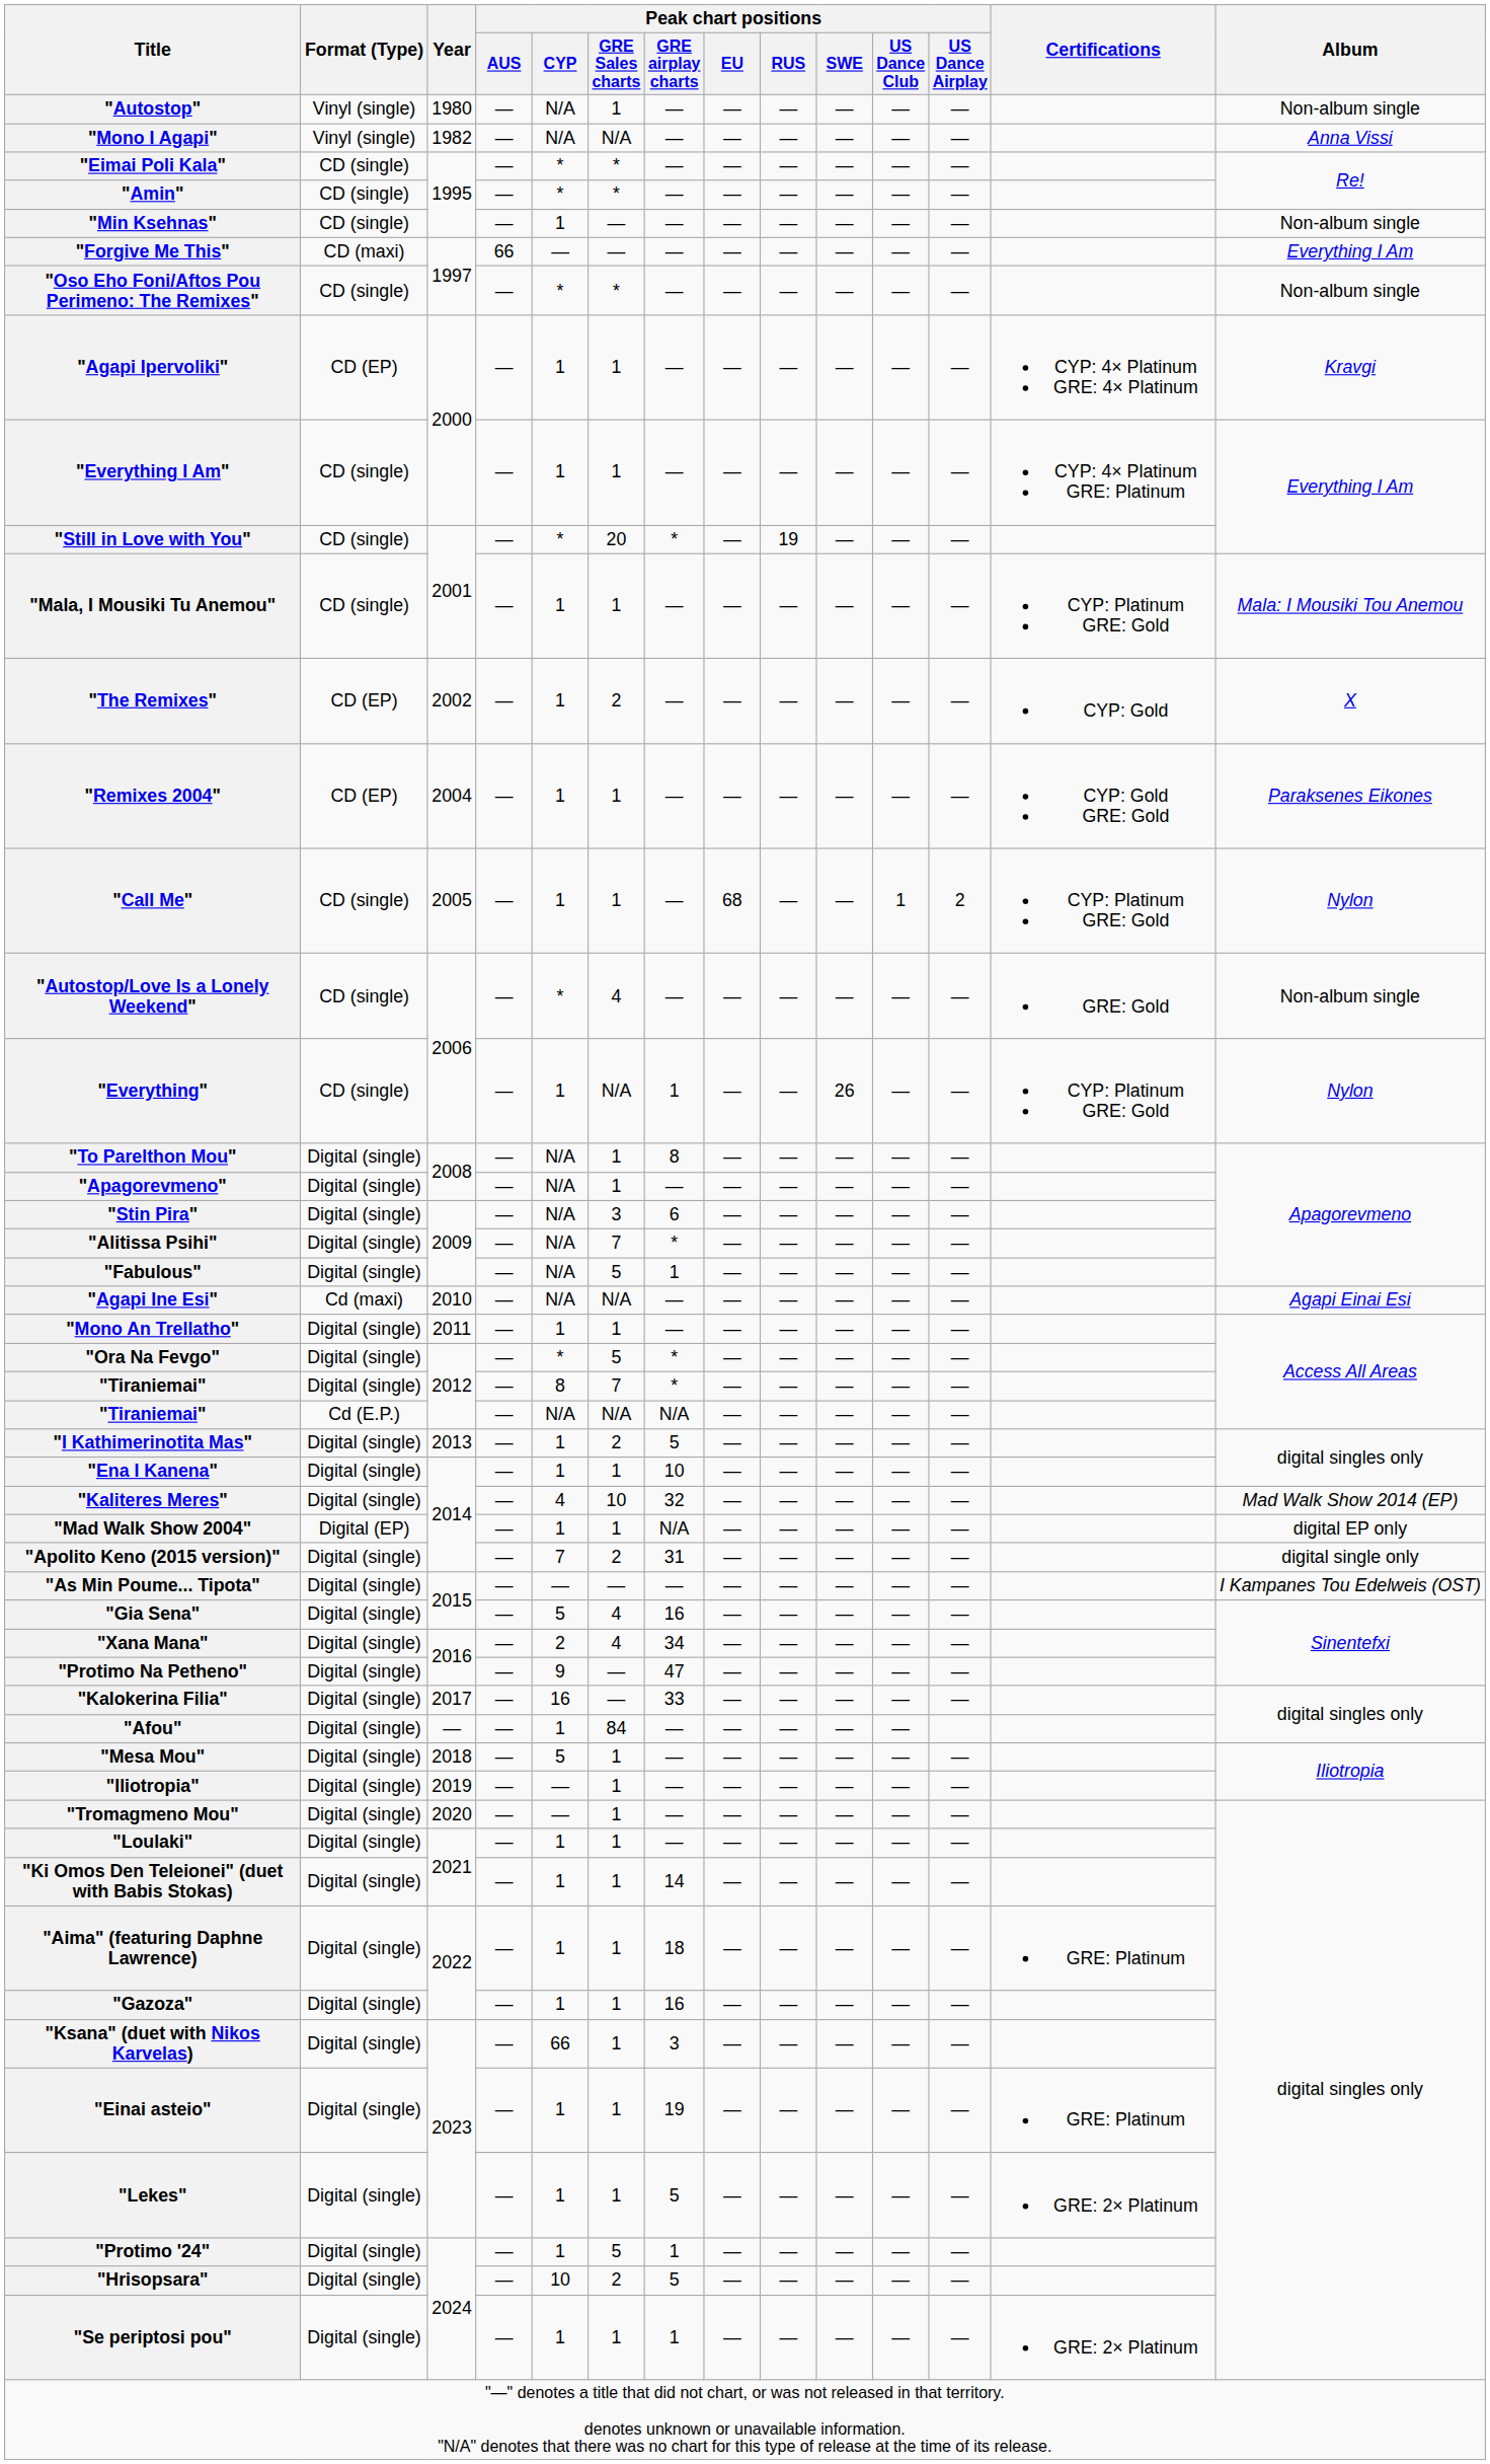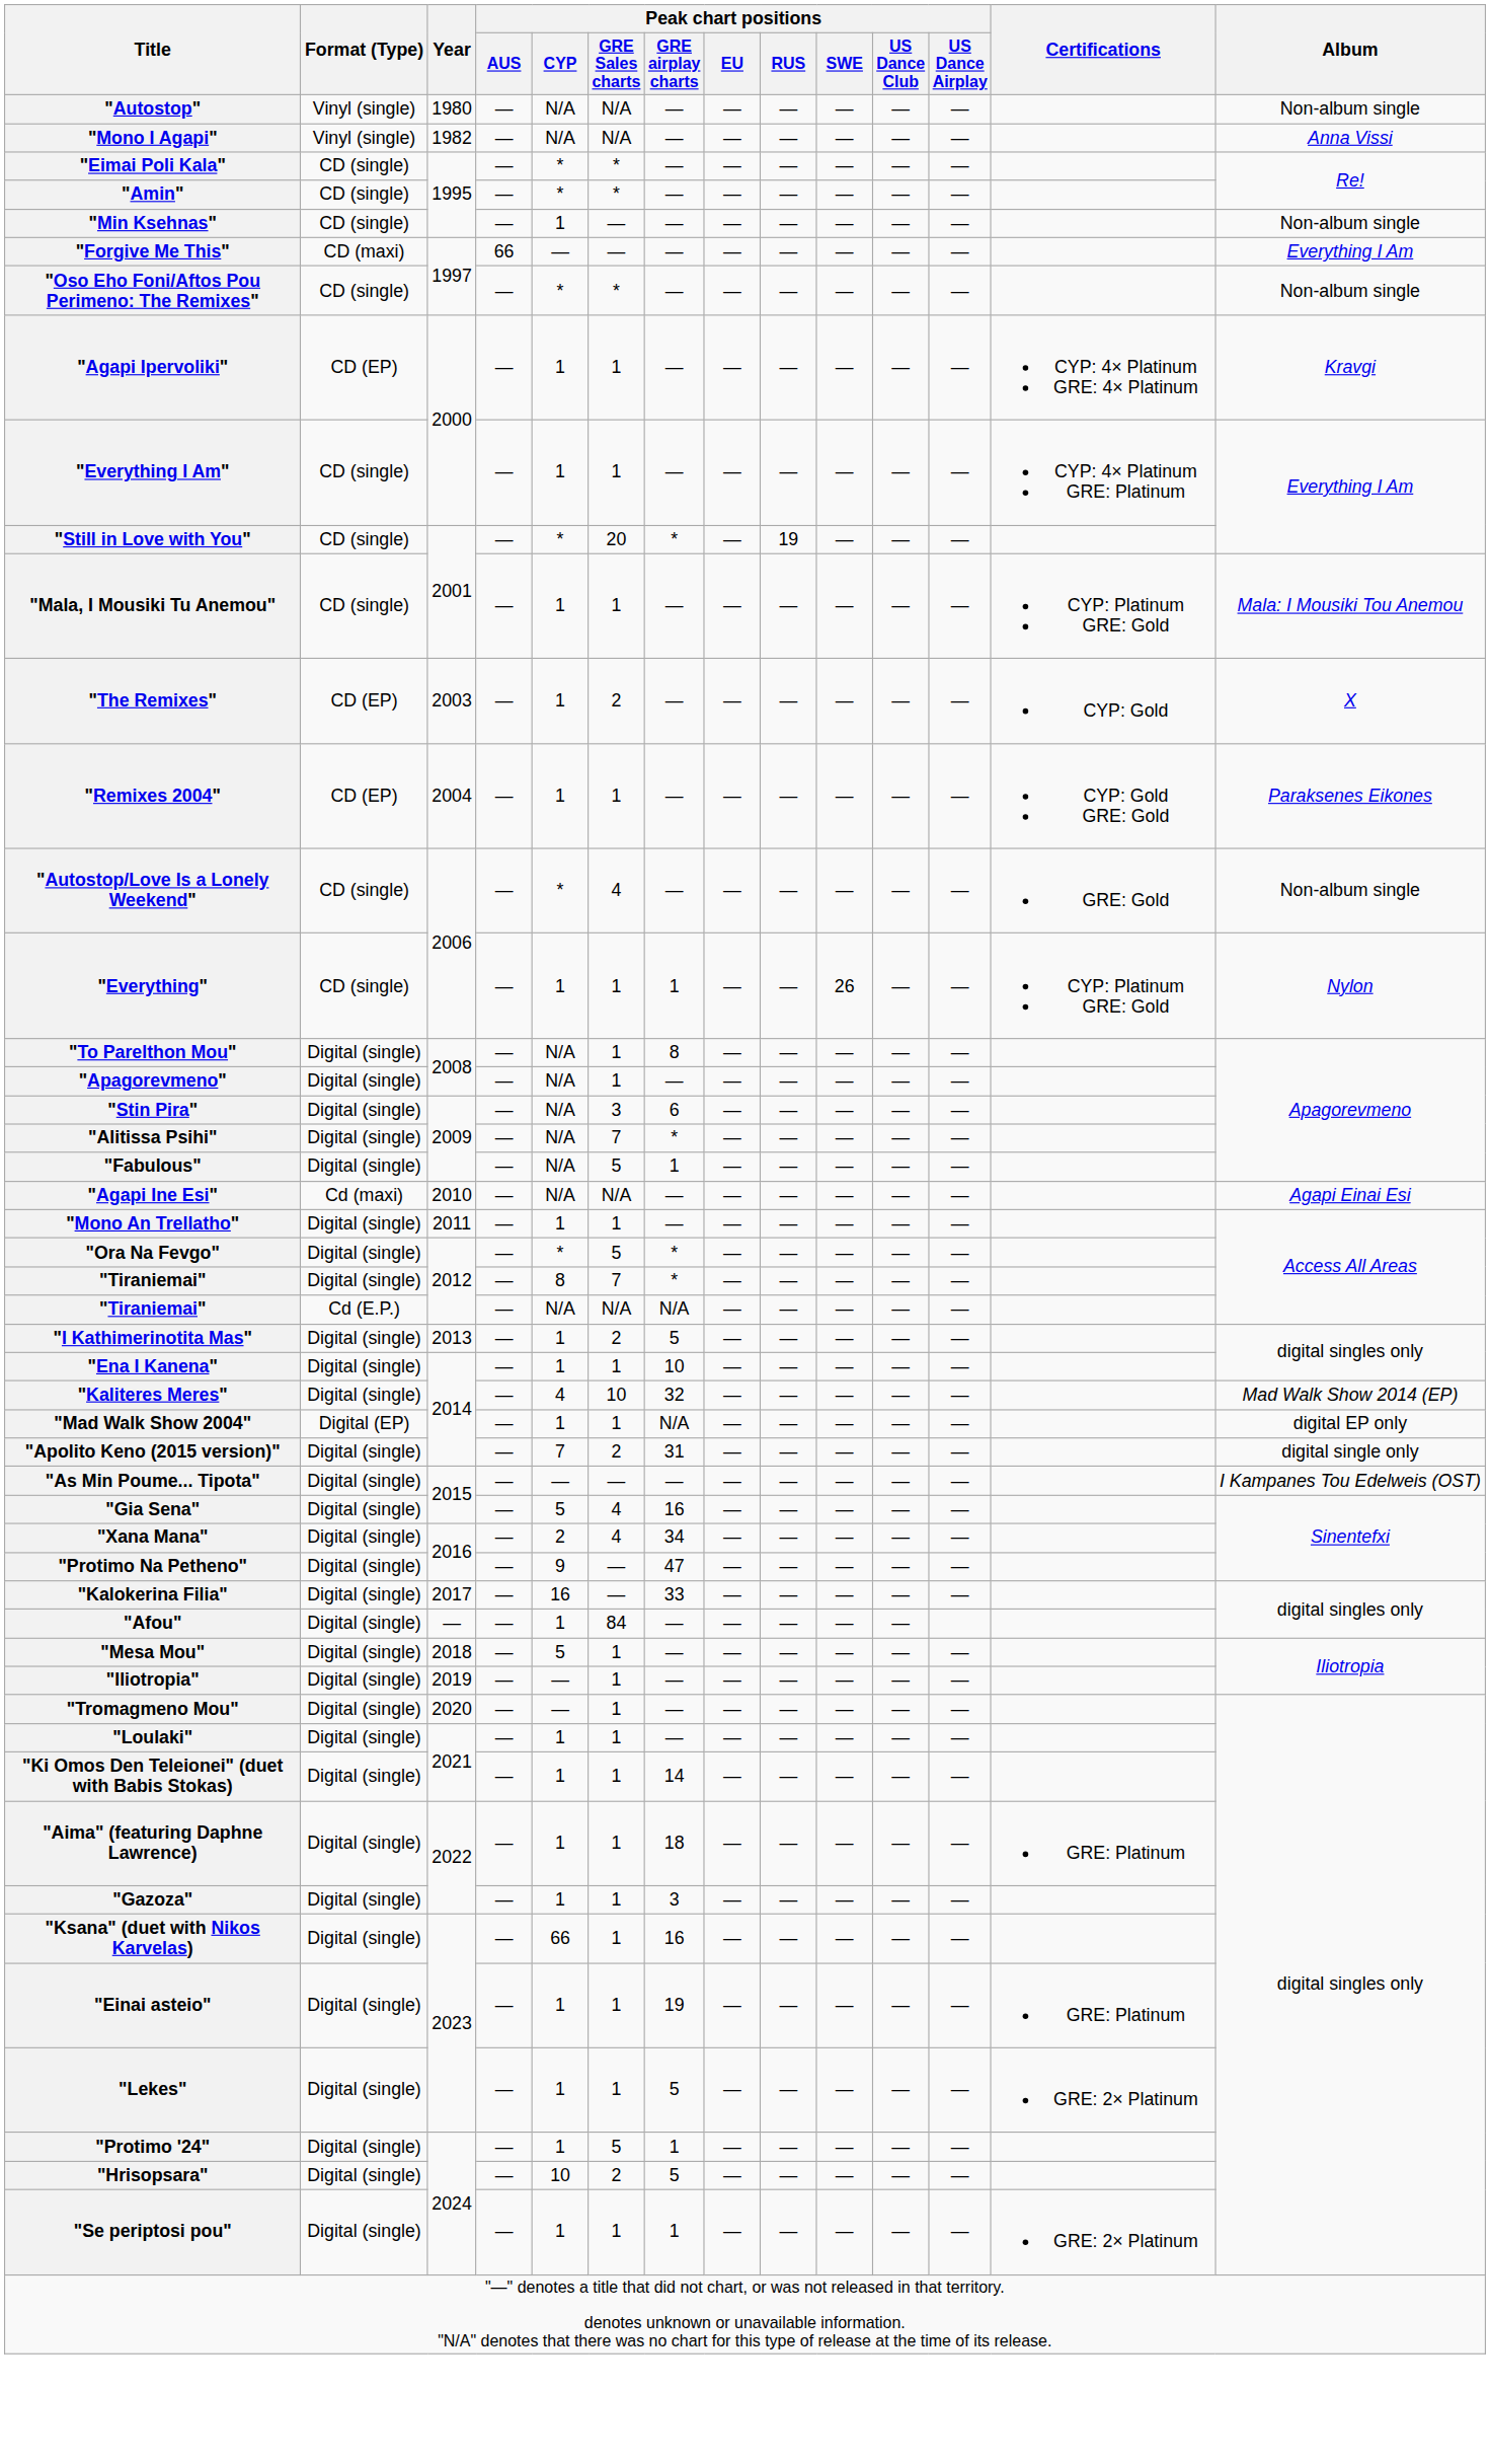"Autostop" | Peak chart positions / GRE Sales charts: 1 -> N/A
"The Remixes" | Year: 2002 -> 2003
- row: "Call Me" | CD (single) | 2005 | — | 1 | 1 | — | 68 | — | — | 1 | 2 | CYP: Platinum GRE: Gold | Nylon
"Everything" | Peak chart positions / GRE Sales charts: N/A -> 1
"Gazoza" | Peak chart positions / GRE airplay charts: 16 -> 3
"Ksana" (duet with Nikos Karvelas) | Peak chart positions / GRE airplay charts: 3 -> 16
